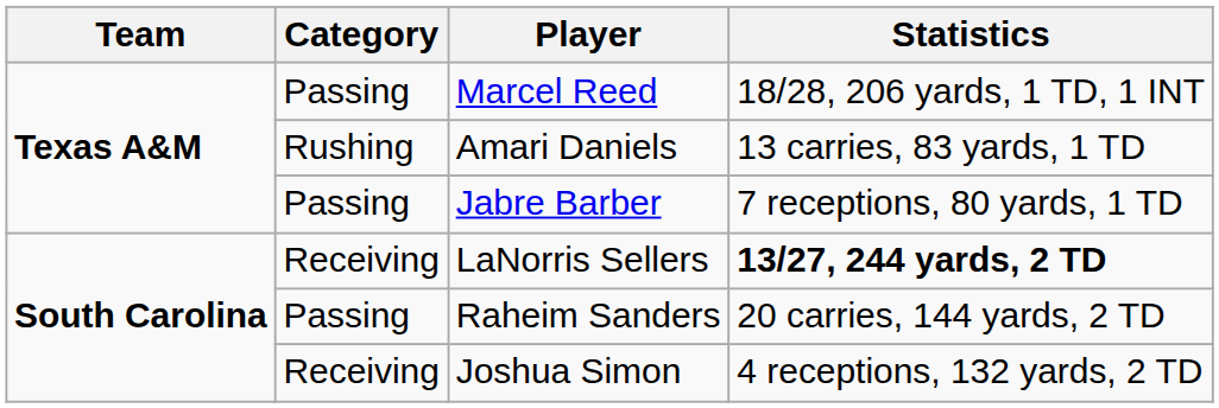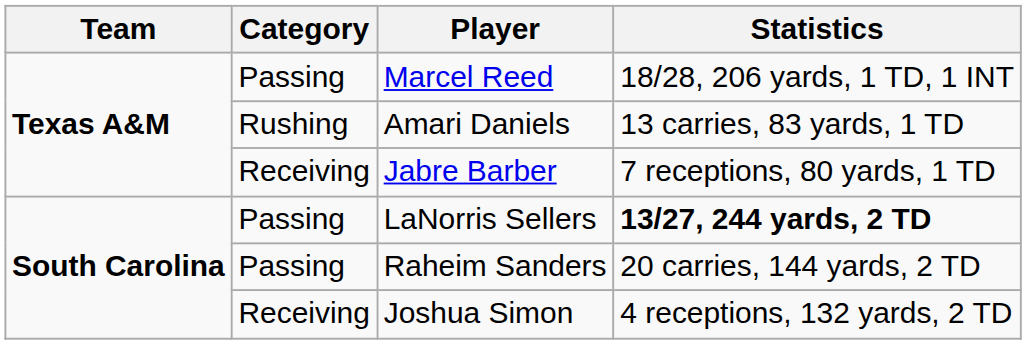Jabre Barber | Category: Passing -> Receiving
LaNorris Sellers | Category: Receiving -> Passing
